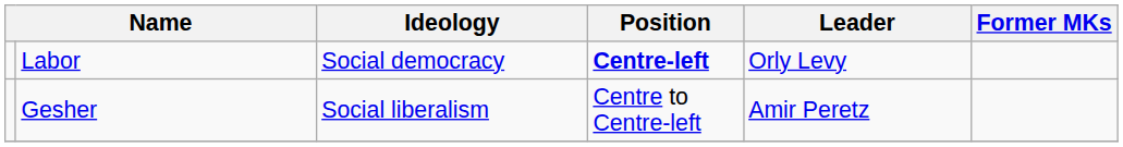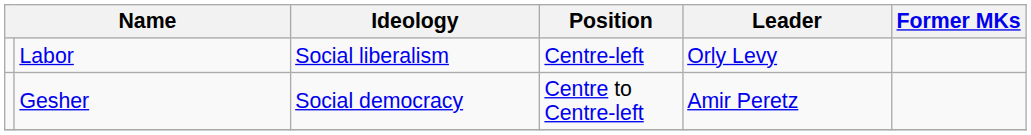Labor | Ideology: Social democracy -> Social liberalism
Labor | Position: bold -> normal
Gesher | Ideology: Social liberalism -> Social democracy
